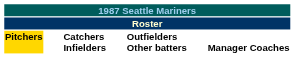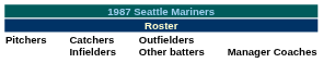Pitchers | column 1: gold background -> no background
